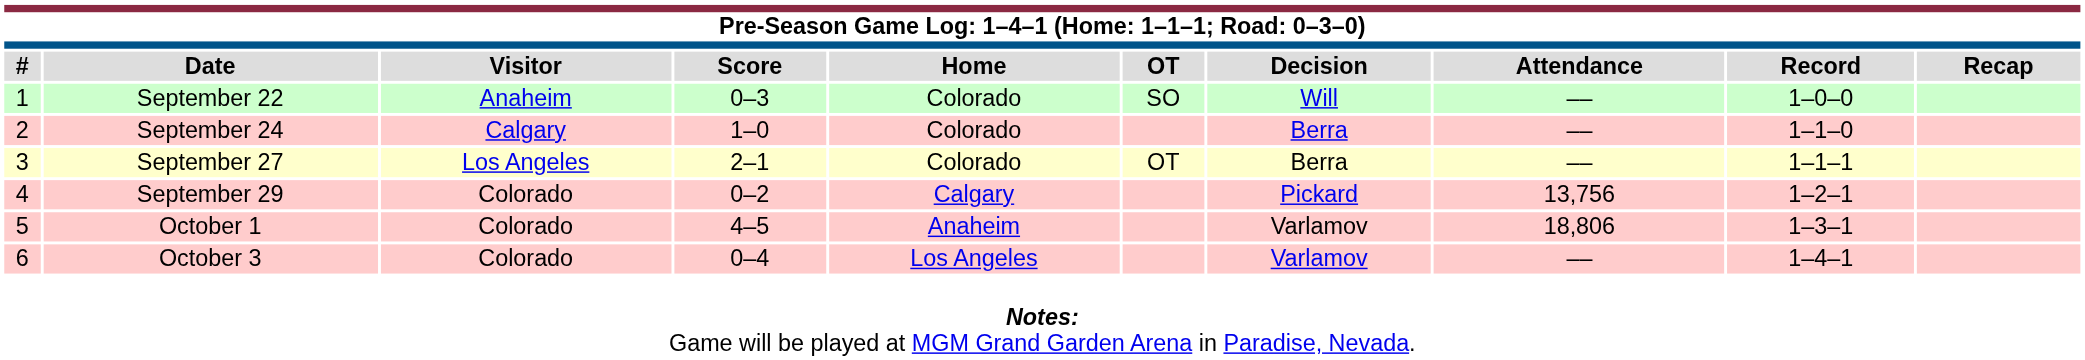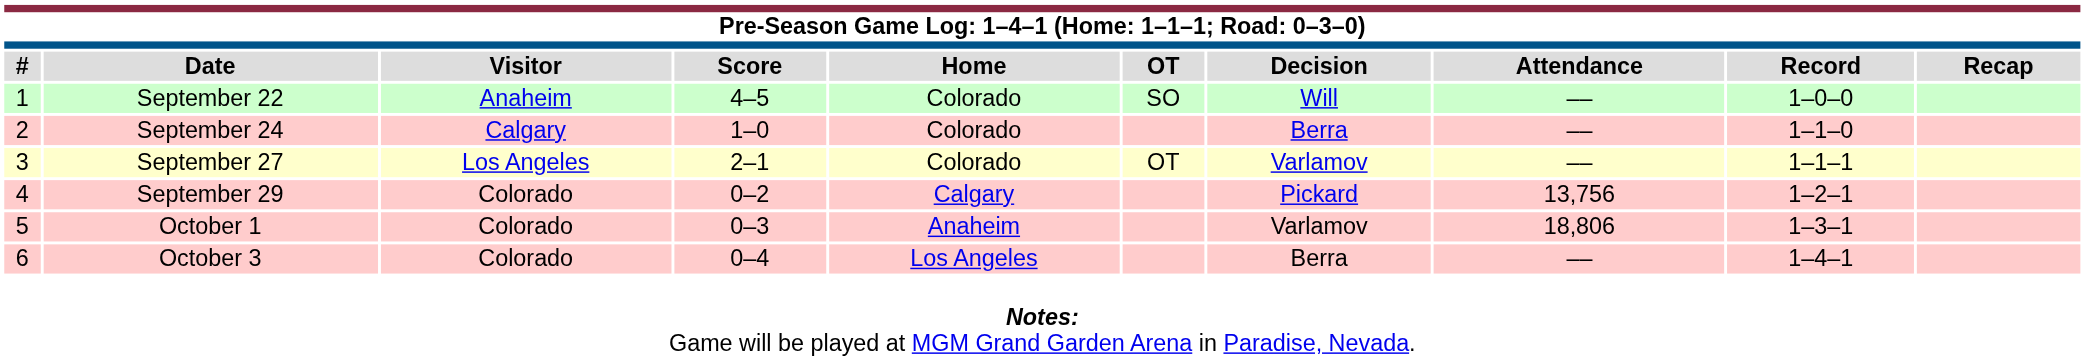September 22 | Score: 0–3 -> 4–5
September 27 | Decision: Berra -> Varlamov
October 1 | Score: 4–5 -> 0–3
October 3 | Decision: Varlamov -> Berra
